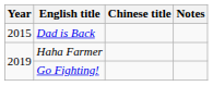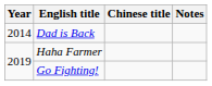Dad is Back | Year: 2015 -> 2014
